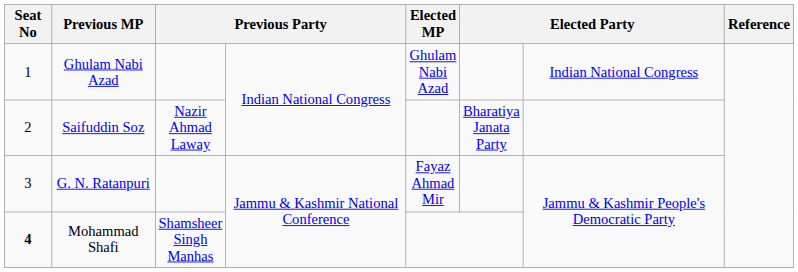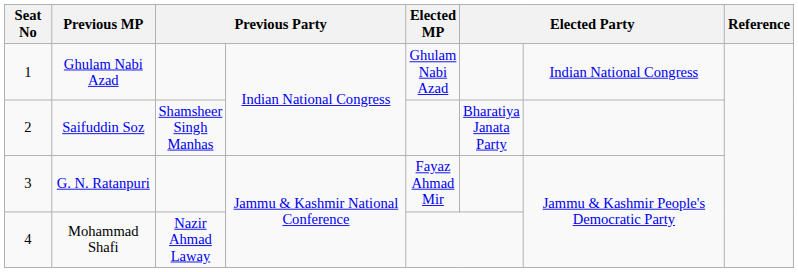Saifuddin Soz | column 3: Nazir Ahmad Laway -> Shamsheer Singh Manhas
Mohammad Shafi | Seat No: bold -> normal
Mohammad Shafi | column 3: Shamsheer Singh Manhas -> Nazir Ahmad Laway
